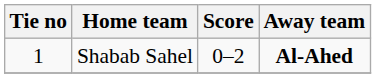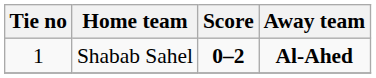Shabab Sahel | Score: normal -> bold
